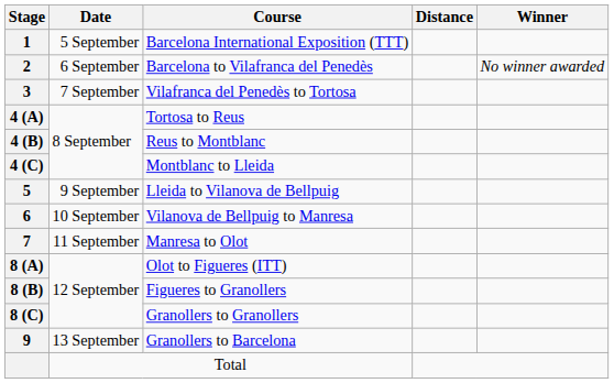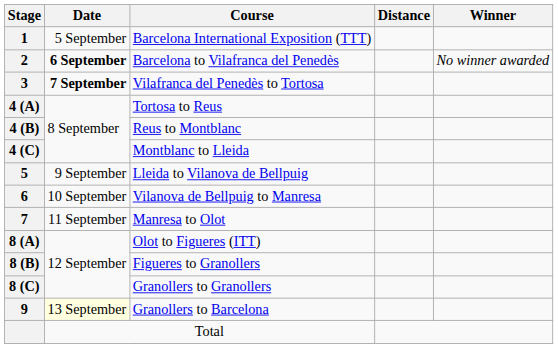Barcelona to Vilafranca del Penedès | Date: normal -> bold
Vilafranca del Penedès to Tortosa | Date: normal -> bold
Granollers to Barcelona | Date: no background -> lightyellow background
